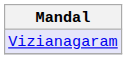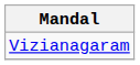row 2 | column 1: lavender background -> no background
